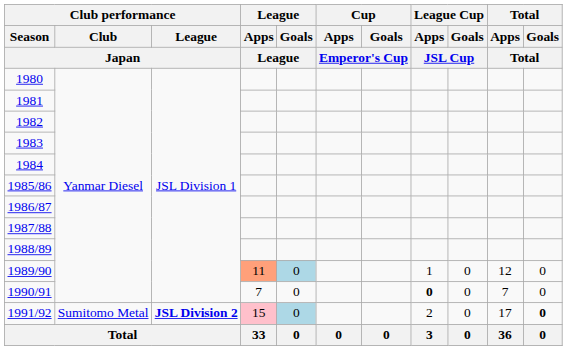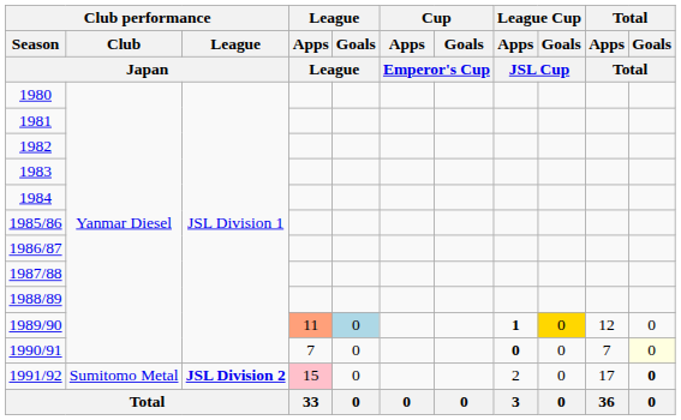1989/90 | League Cup / Apps / JSL Cup: normal -> bold
1989/90 | League Cup / Goals / JSL Cup: no background -> gold background
1990/91 | Total / Goals / Total: no background -> lightyellow background
1991/92 | League / Goals / League: lightblue background -> no background
